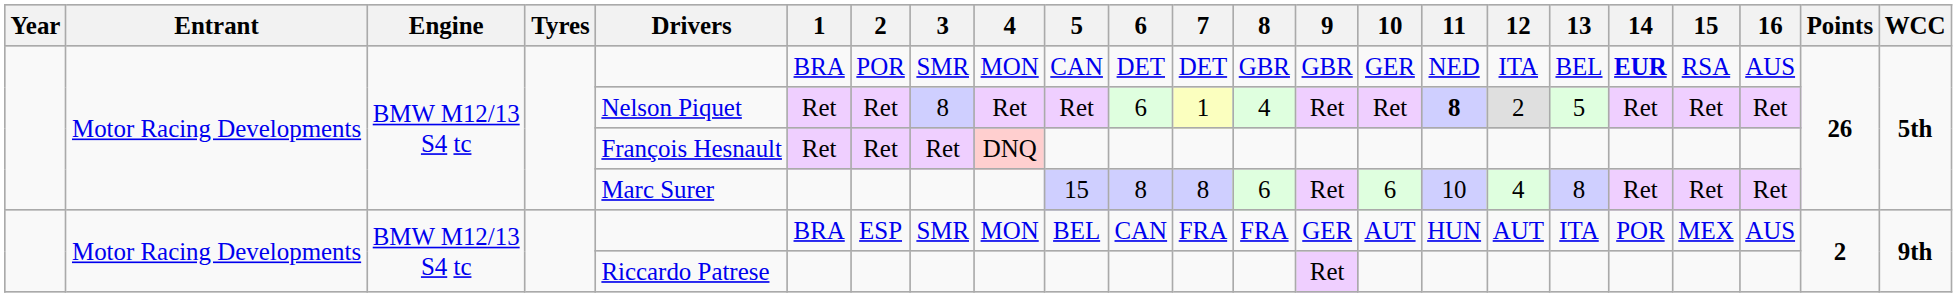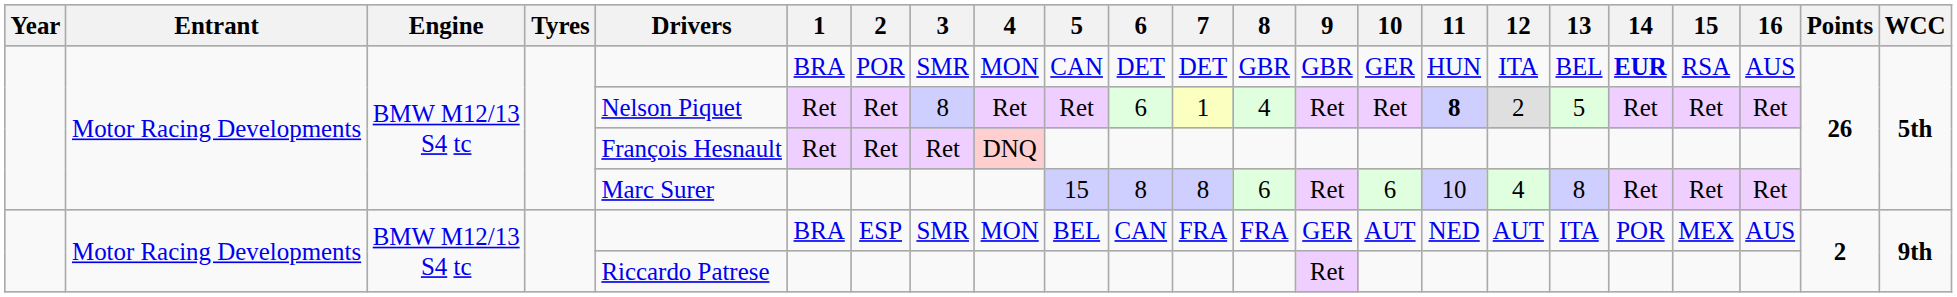row 2 | 11: NED -> HUN
row 6 | 11: HUN -> NED
